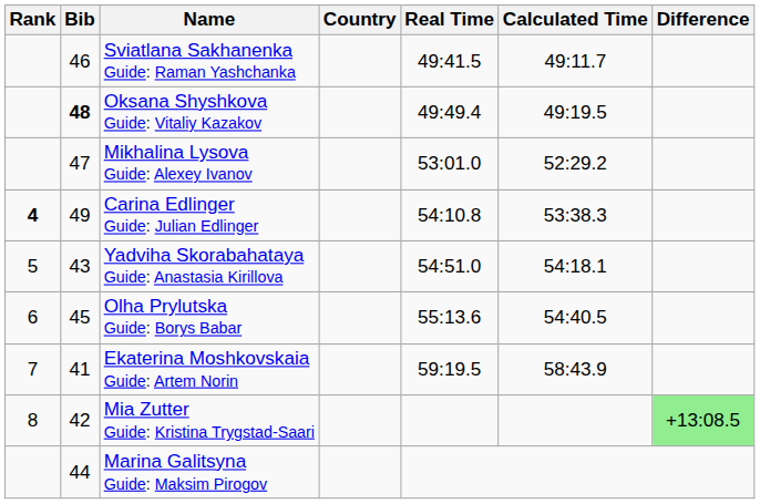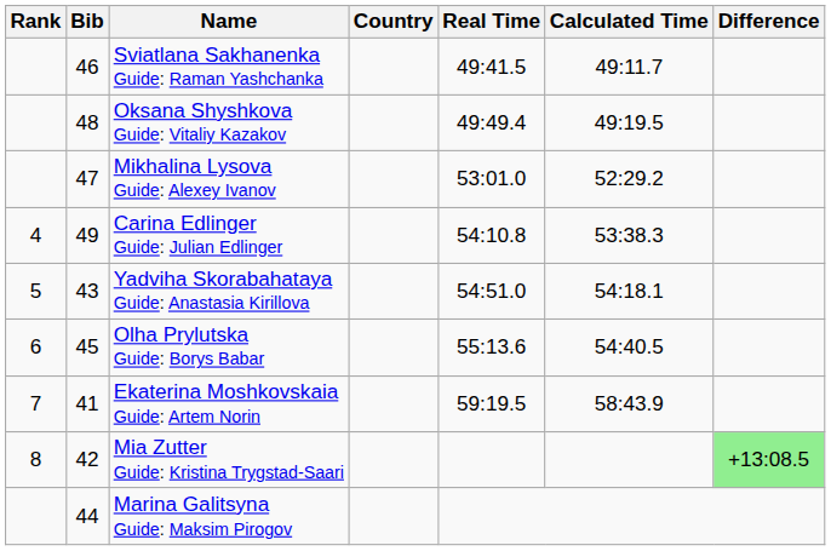Oksana Shyshkova Guide: Vitaliy Kazakov | Bib: bold -> normal
Carina Edlinger Guide: Julian Edlinger | Rank: bold -> normal
